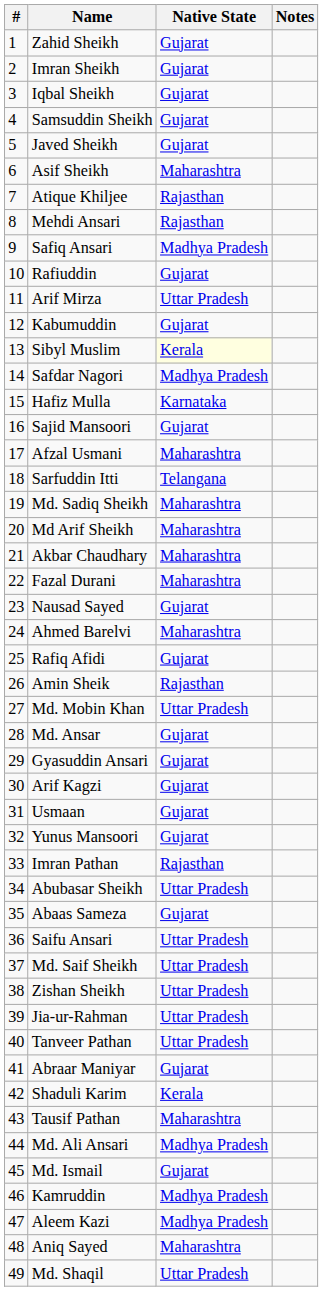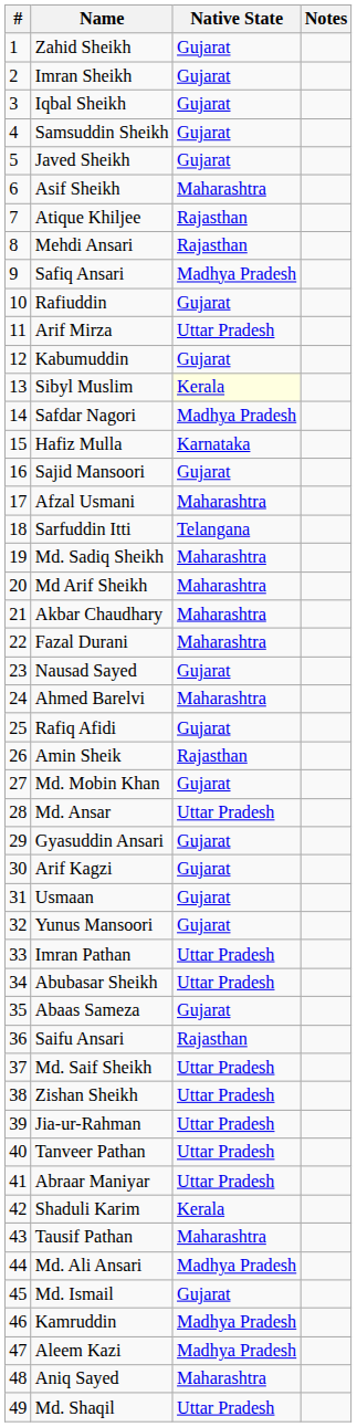Md. Mobin Khan | Native State: Uttar Pradesh -> Gujarat
Md. Ansar | Native State: Gujarat -> Uttar Pradesh
Imran Pathan | Native State: Rajasthan -> Uttar Pradesh
Saifu Ansari | Native State: Uttar Pradesh -> Rajasthan
Abraar Maniyar | Native State: Gujarat -> Uttar Pradesh
